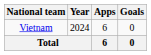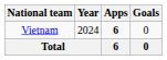Vietnam | Apps: normal -> bold
